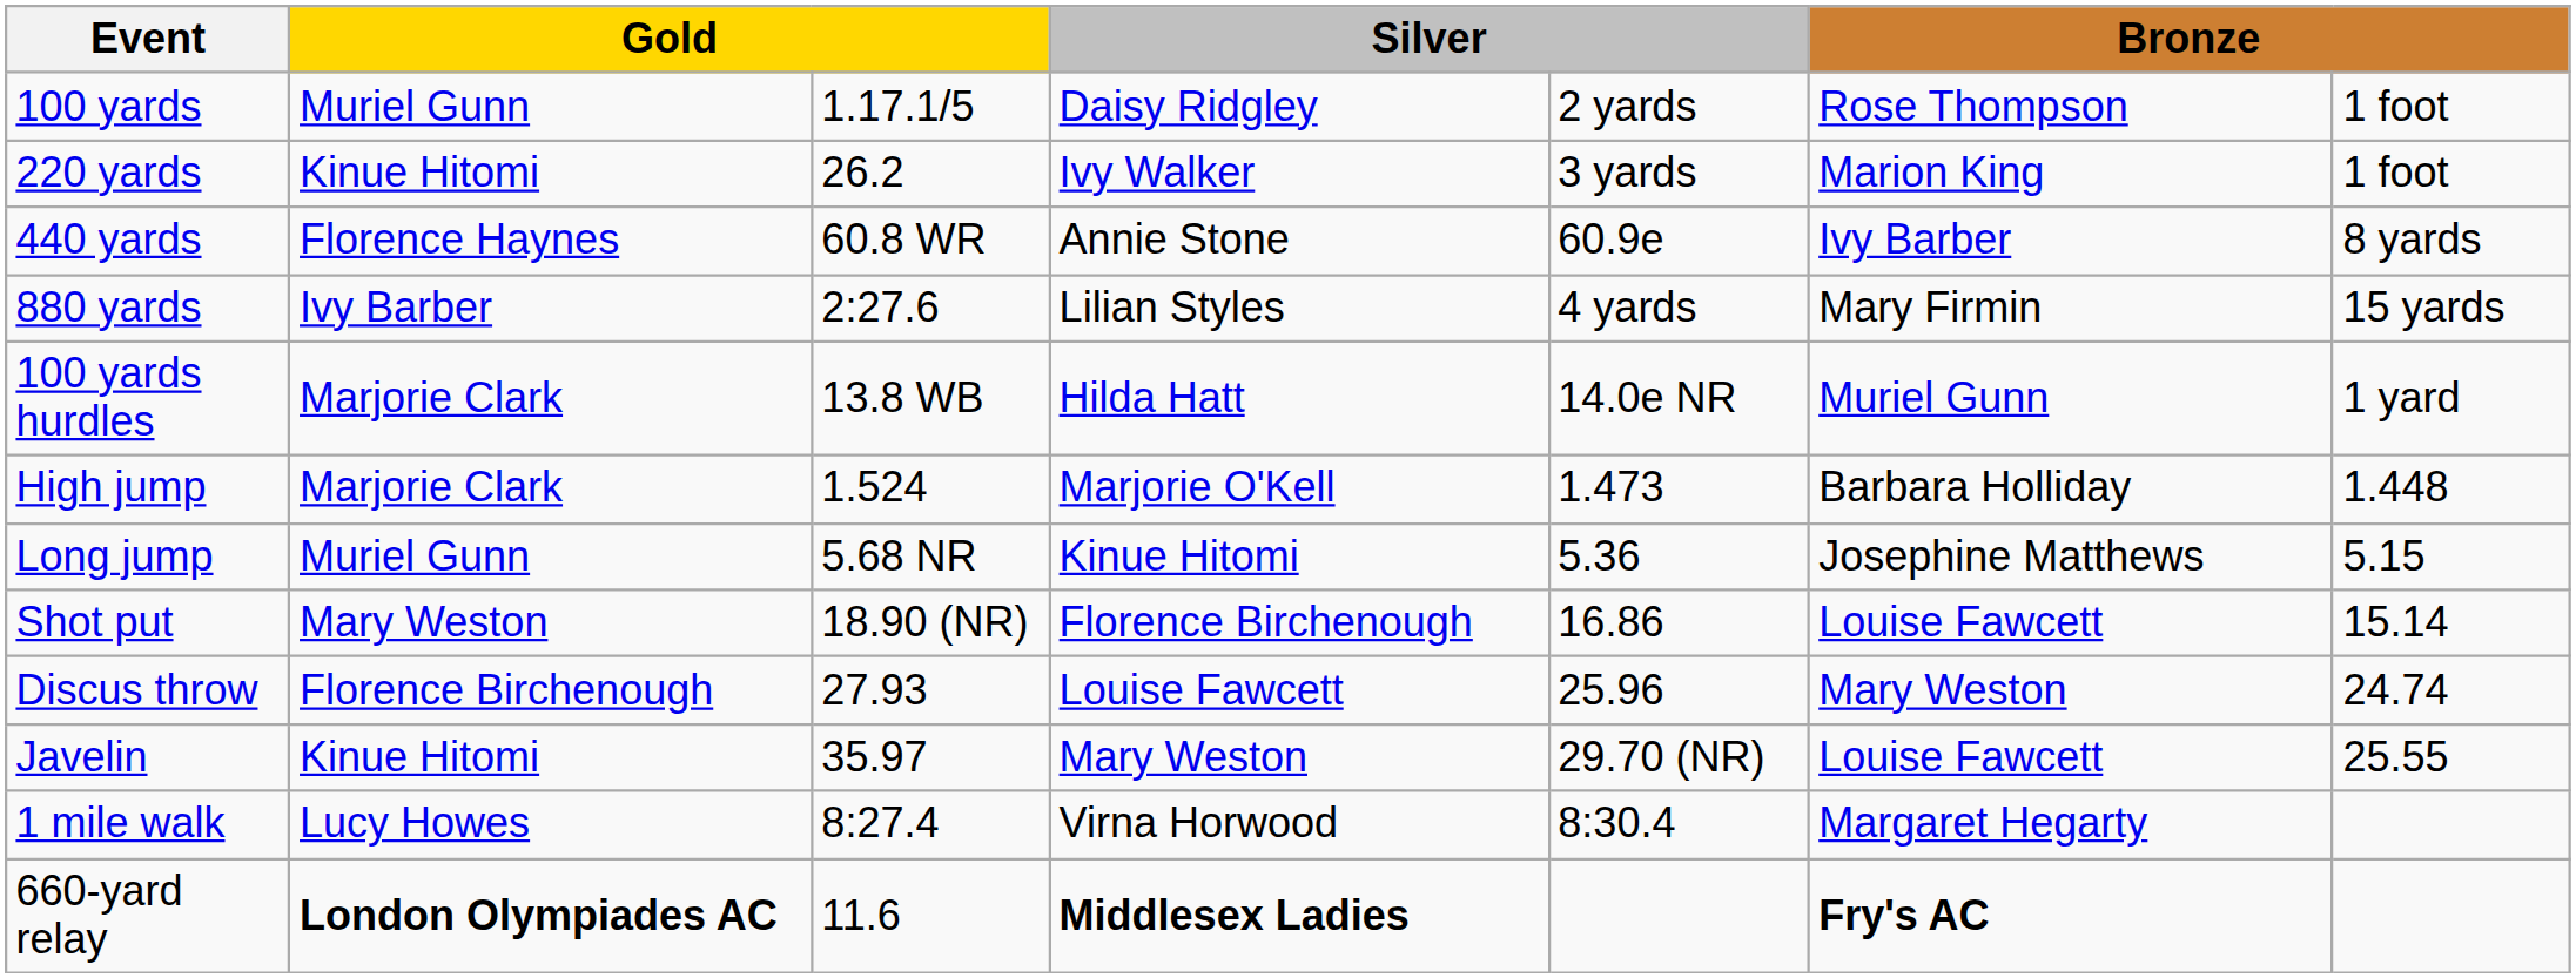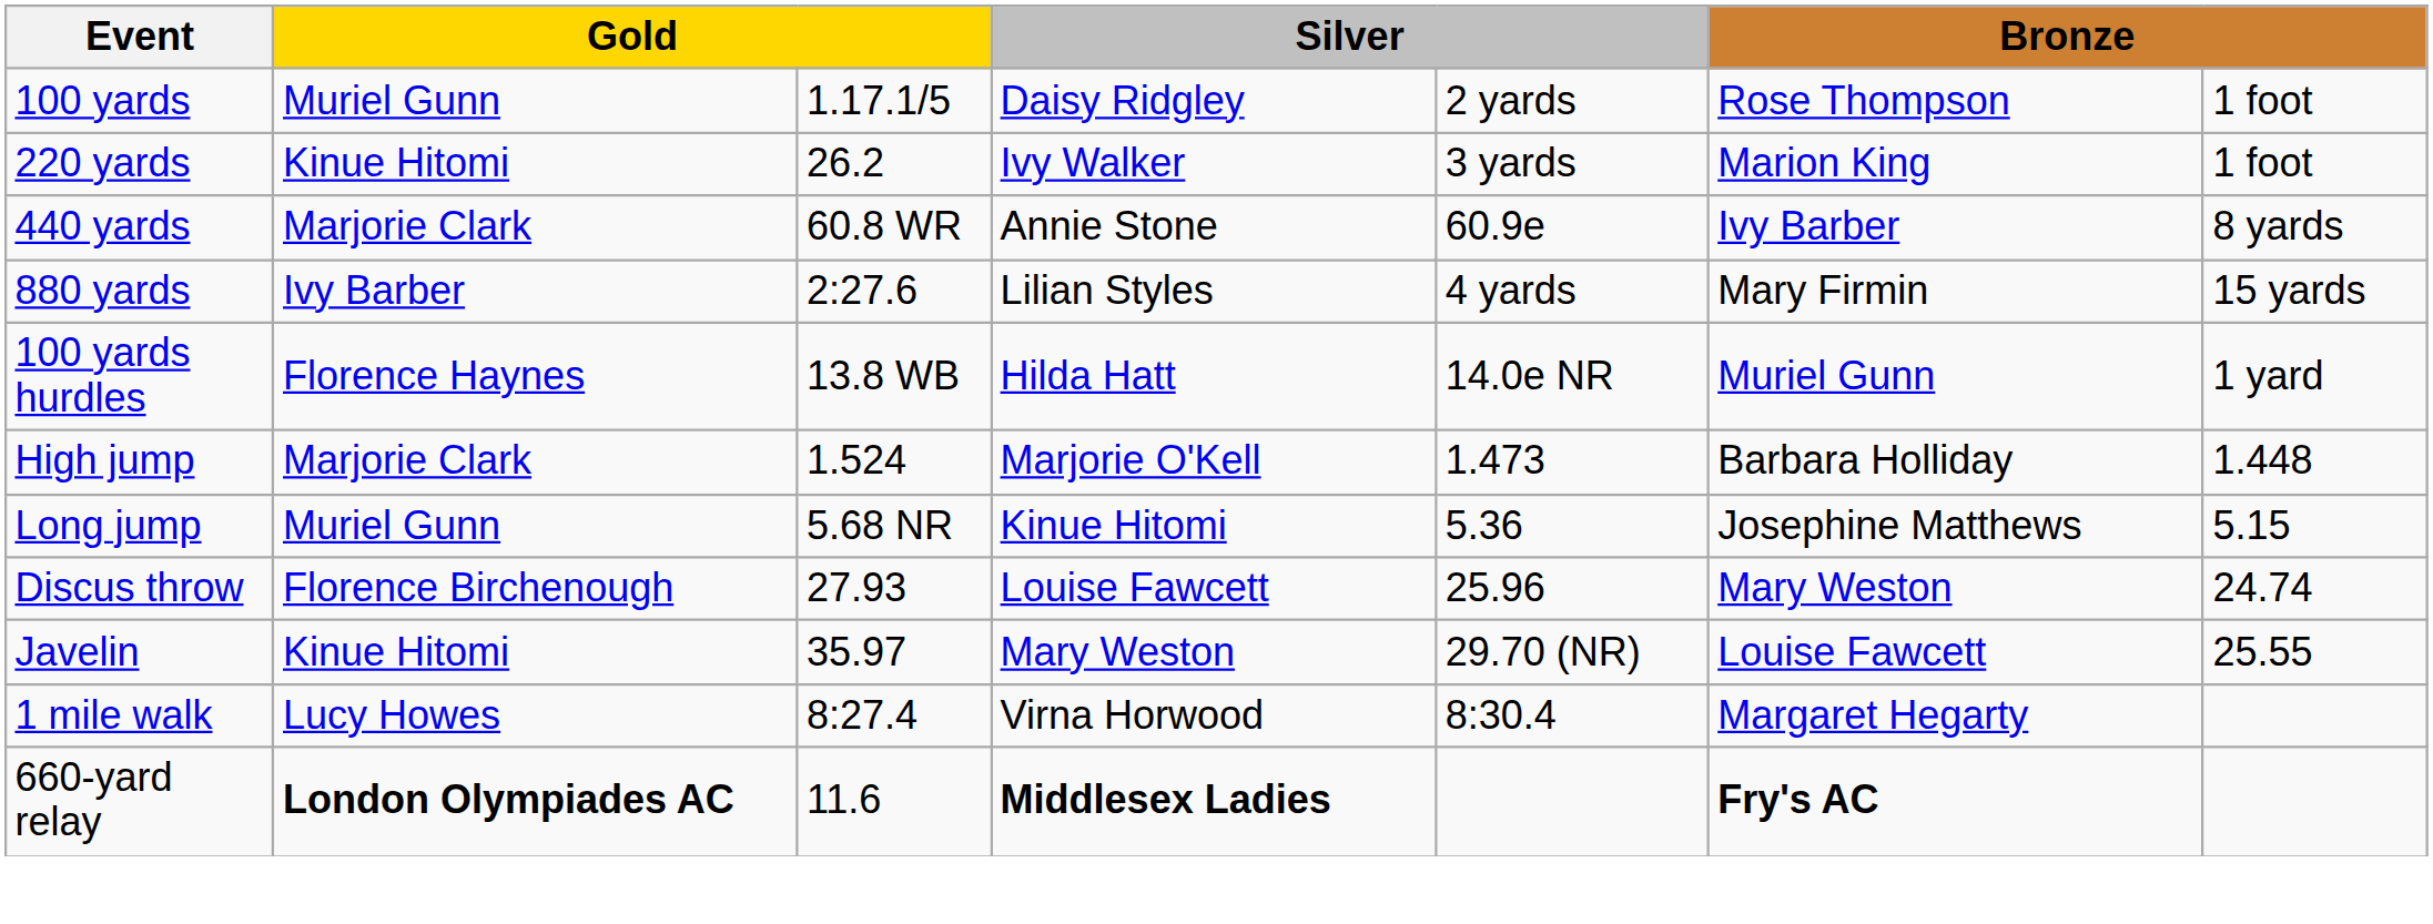440 yards | column 2: Florence Haynes -> Marjorie Clark
100 yards hurdles | column 2: Marjorie Clark -> Florence Haynes
- row: Shot put | Mary Weston | 18.90 (NR) | Florence Birchenough | 16.86 | Louise Fawcett | 15.14
